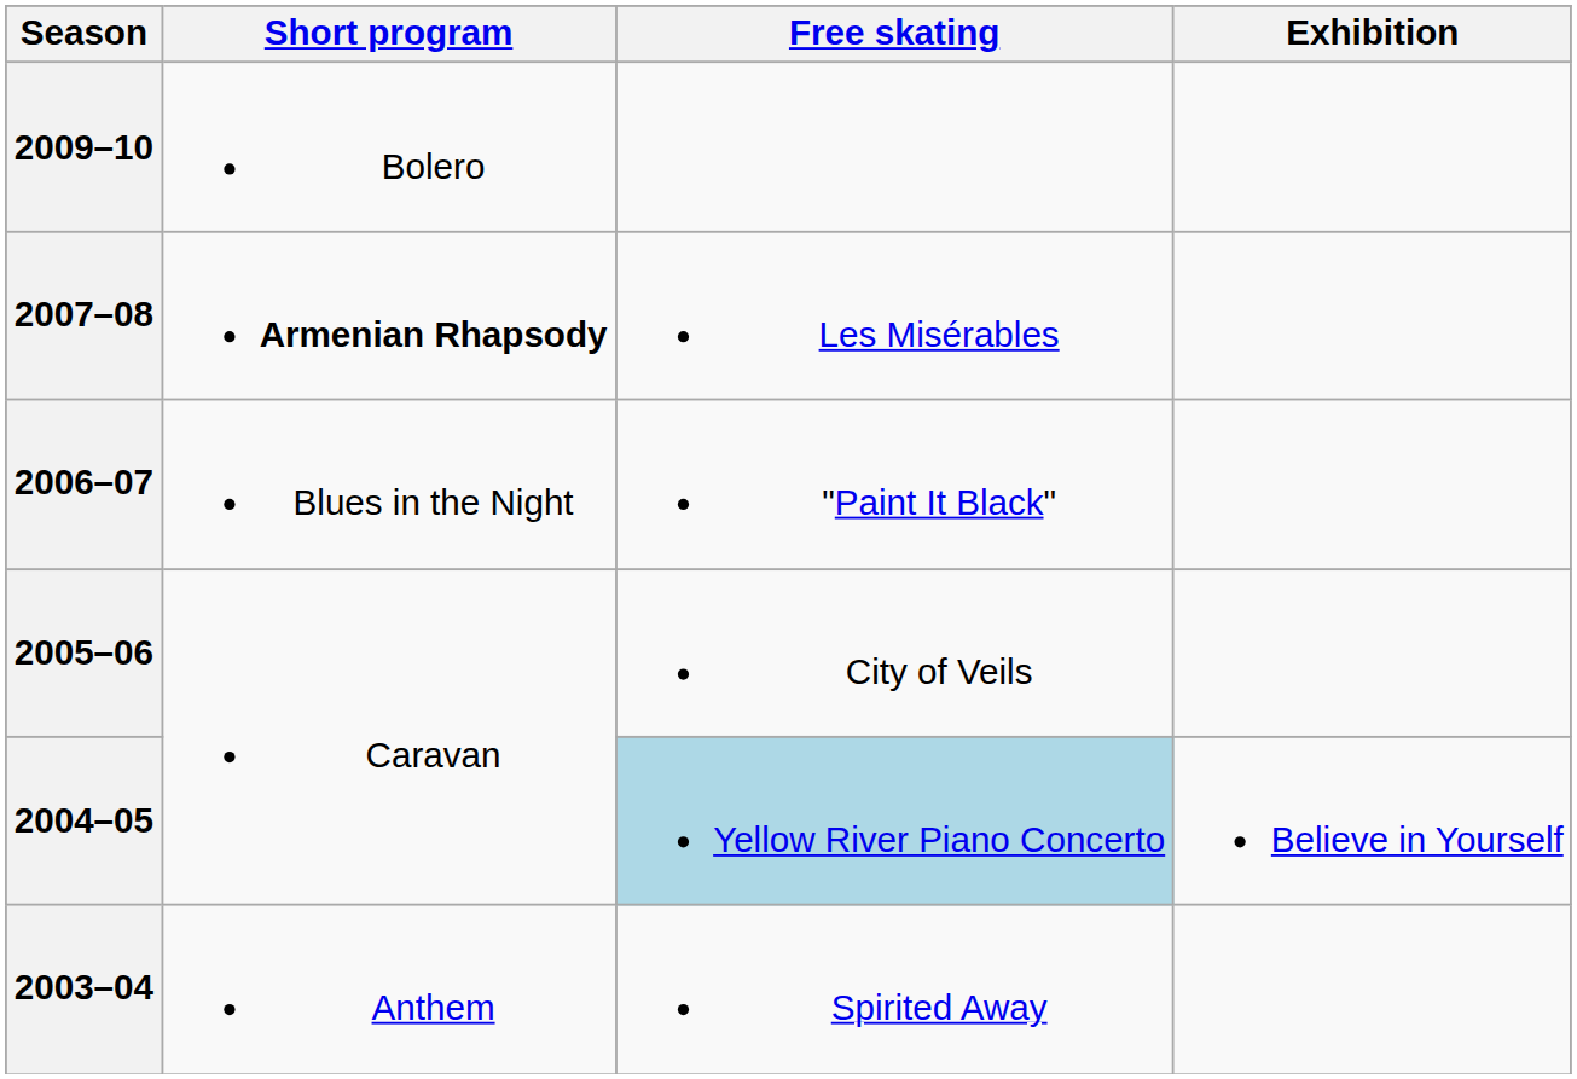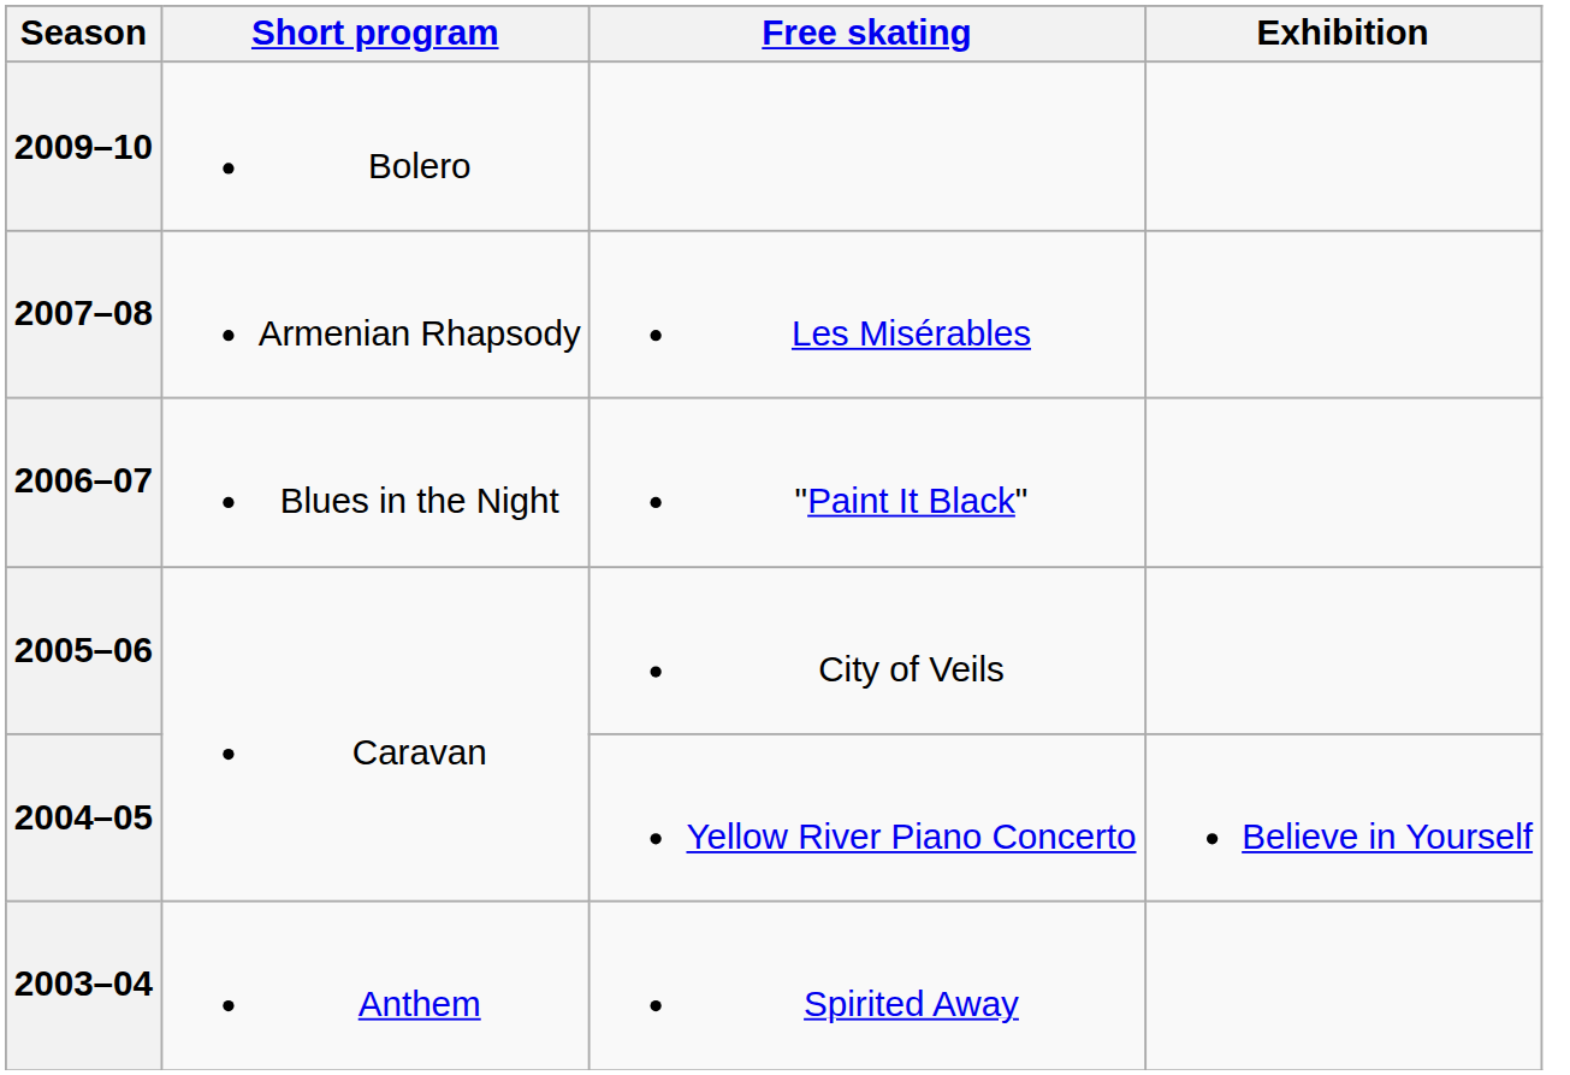2007–08 | Short program: bold -> normal
2004–05 | Free skating: lightblue background -> no background
